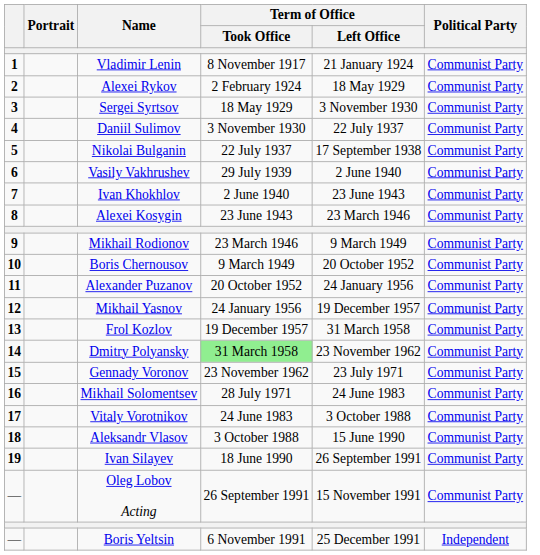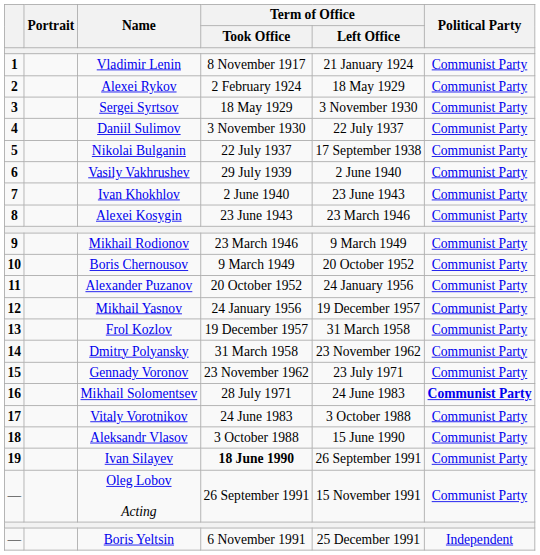Dmitry Polyansky | Term of Office / Took Office: lightgreen background -> no background
Mikhail Solomentsev | Political Party: normal -> bold
Ivan Silayev | Term of Office / Took Office: normal -> bold
